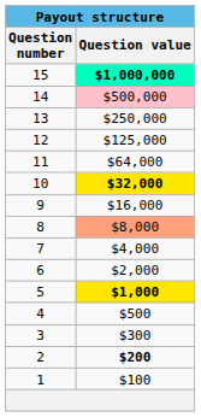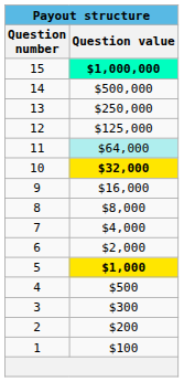14 | Question value: pink background -> no background
11 | Question value: no background -> paleturquoise background
8 | Question value: lightsalmon background -> no background
2 | Question value: bold -> normal
